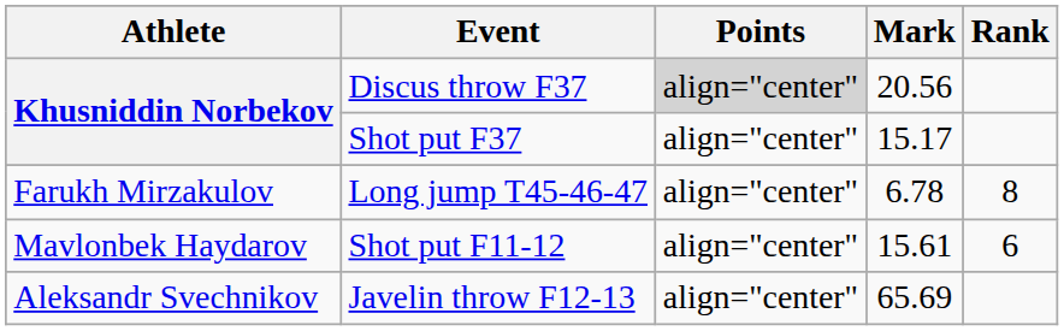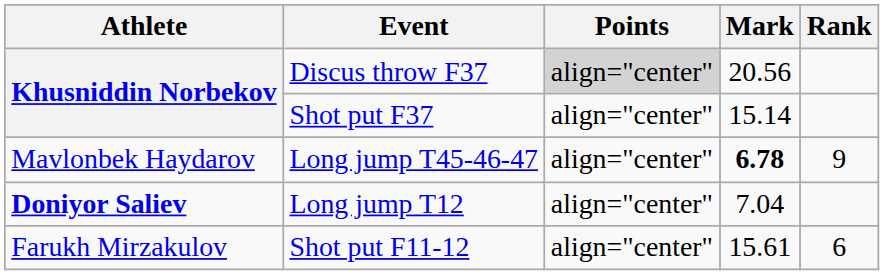Shot put F37 | Mark: 15.17 -> 15.14
Long jump T45-46-47 | Athlete: Farukh Mirzakulov -> Mavlonbek Haydarov
Long jump T45-46-47 | Mark: normal -> bold
Long jump T45-46-47 | Rank: 8 -> 9
+ row: Doniyor Saliev | Long jump T12 | align="center" | 7.04
Shot put F11-12 | Athlete: Mavlonbek Haydarov -> Farukh Mirzakulov
- row: Aleksandr Svechnikov | Javelin throw F12-13 | align="center" | 65.69
